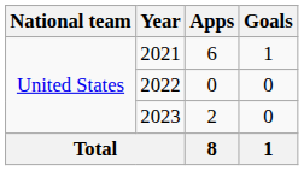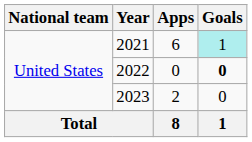2021 | Goals: no background -> paleturquoise background
2022 | Goals: normal -> bold
